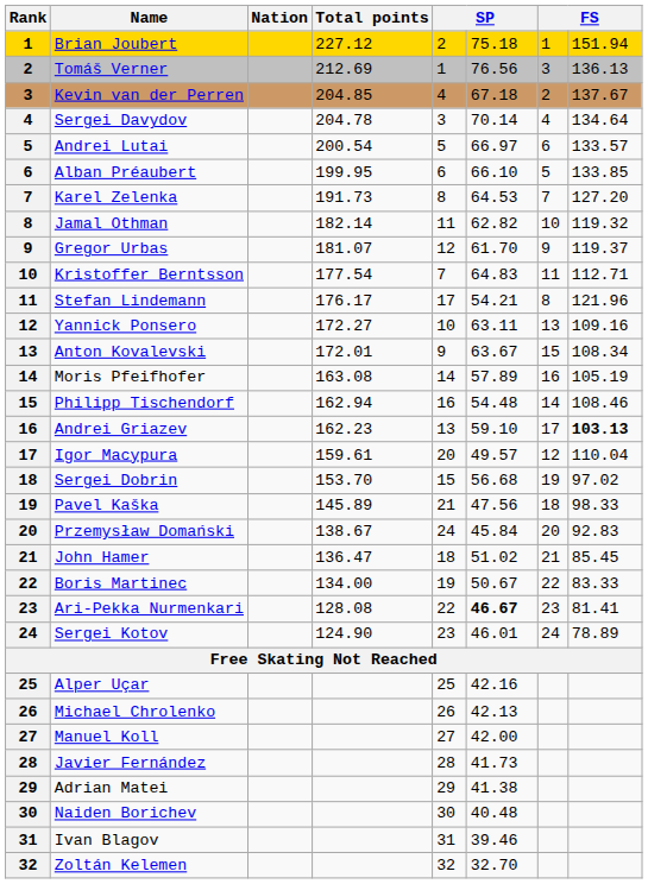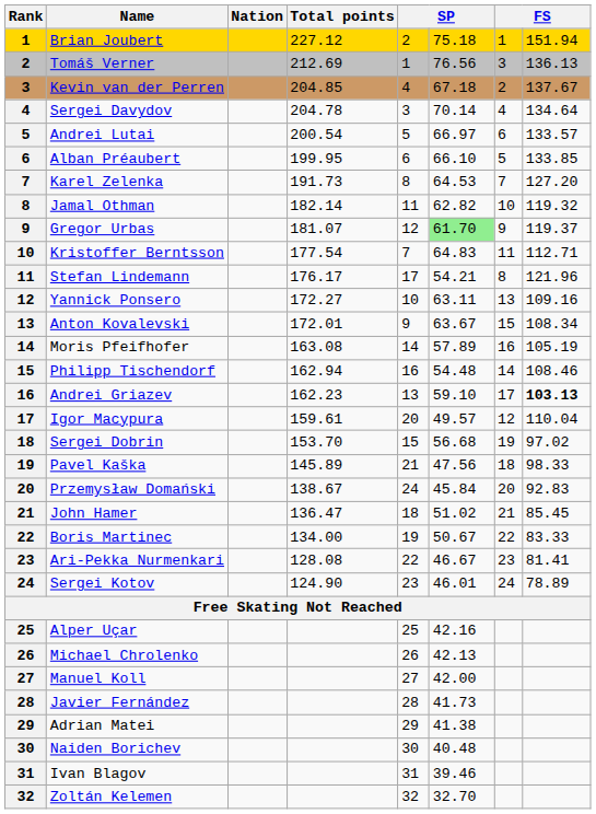Gregor Urbas | column 6: no background -> lightgreen background
Ari-Pekka Nurmenkari | column 6: bold -> normal
